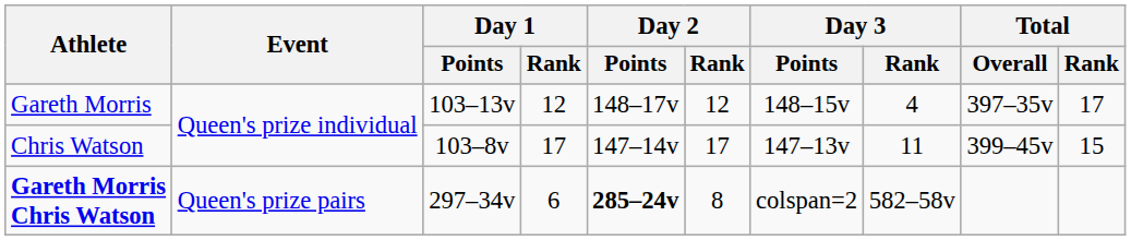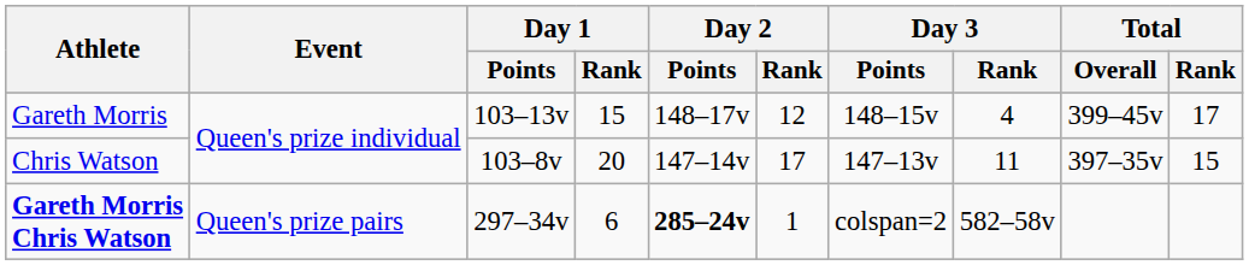Gareth Morris | Day 1 / Rank: 12 -> 15
Gareth Morris | Total / Overall: 397–35v -> 399–45v
Chris Watson | Day 1 / Rank: 17 -> 20
Chris Watson | Total / Overall: 399–45v -> 397–35v
Gareth Morris Chris Watson | Day 2 / Rank: 8 -> 1
